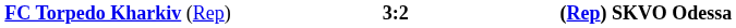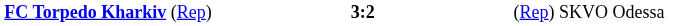FC Torpedo Kharkiv (Rep) | column 3: bold -> normal
